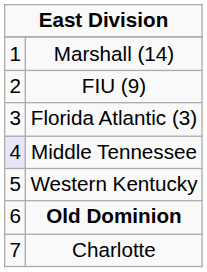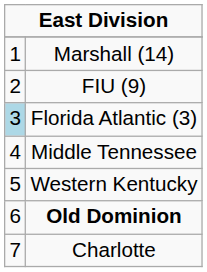Florida Atlantic (3) | column 1: no background -> lightblue background
Middle Tennessee | column 1: lavender background -> no background
